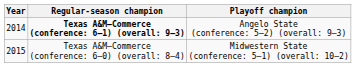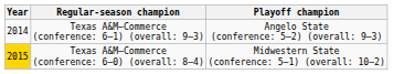row 2 | Regular-season champion: bold -> normal
row 3 | Year: no background -> gold background
